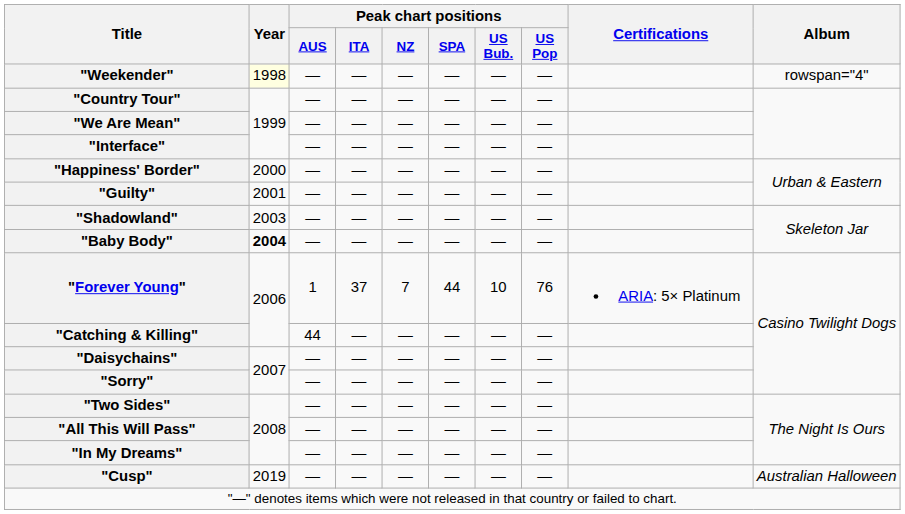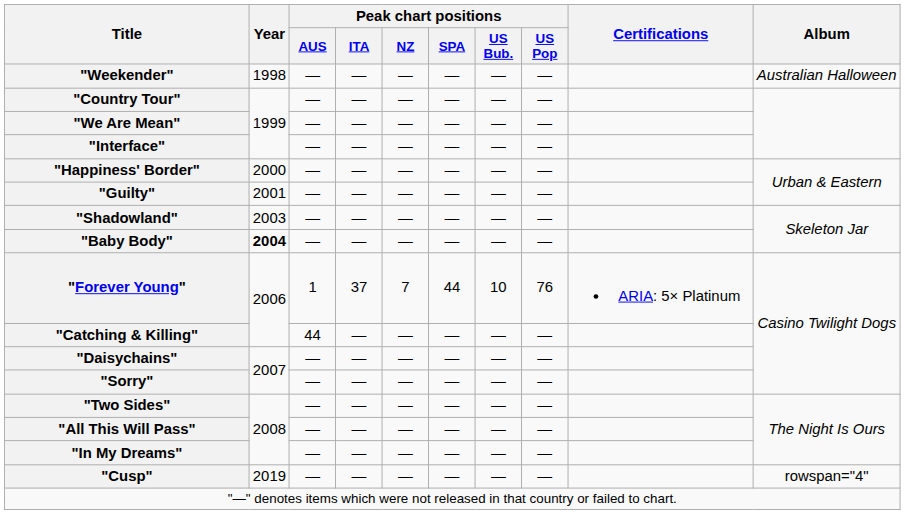"Weekender" | Year: lightyellow background -> no background
"Weekender" | Album: rowspan="4" -> Australian Halloween
"Cusp" | Album: Australian Halloween -> rowspan="4"
